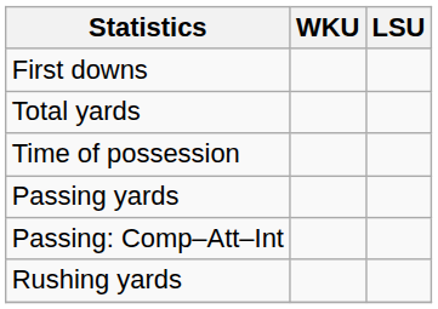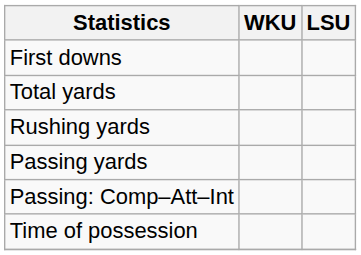rows swapped: Rushing yards <-> Time of possession
